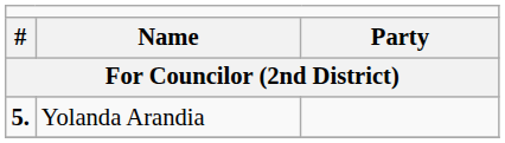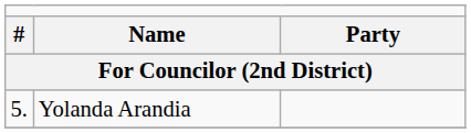Yolanda Arandia | column 1: bold -> normal
